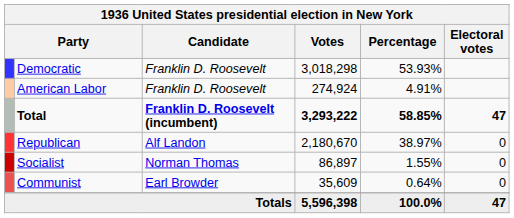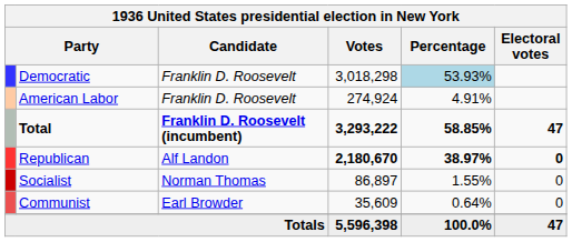Democratic | Percentage: no background -> lightblue background
Republican | Votes: normal -> bold
Republican | Percentage: normal -> bold
Republican | Electoral votes: normal -> bold
